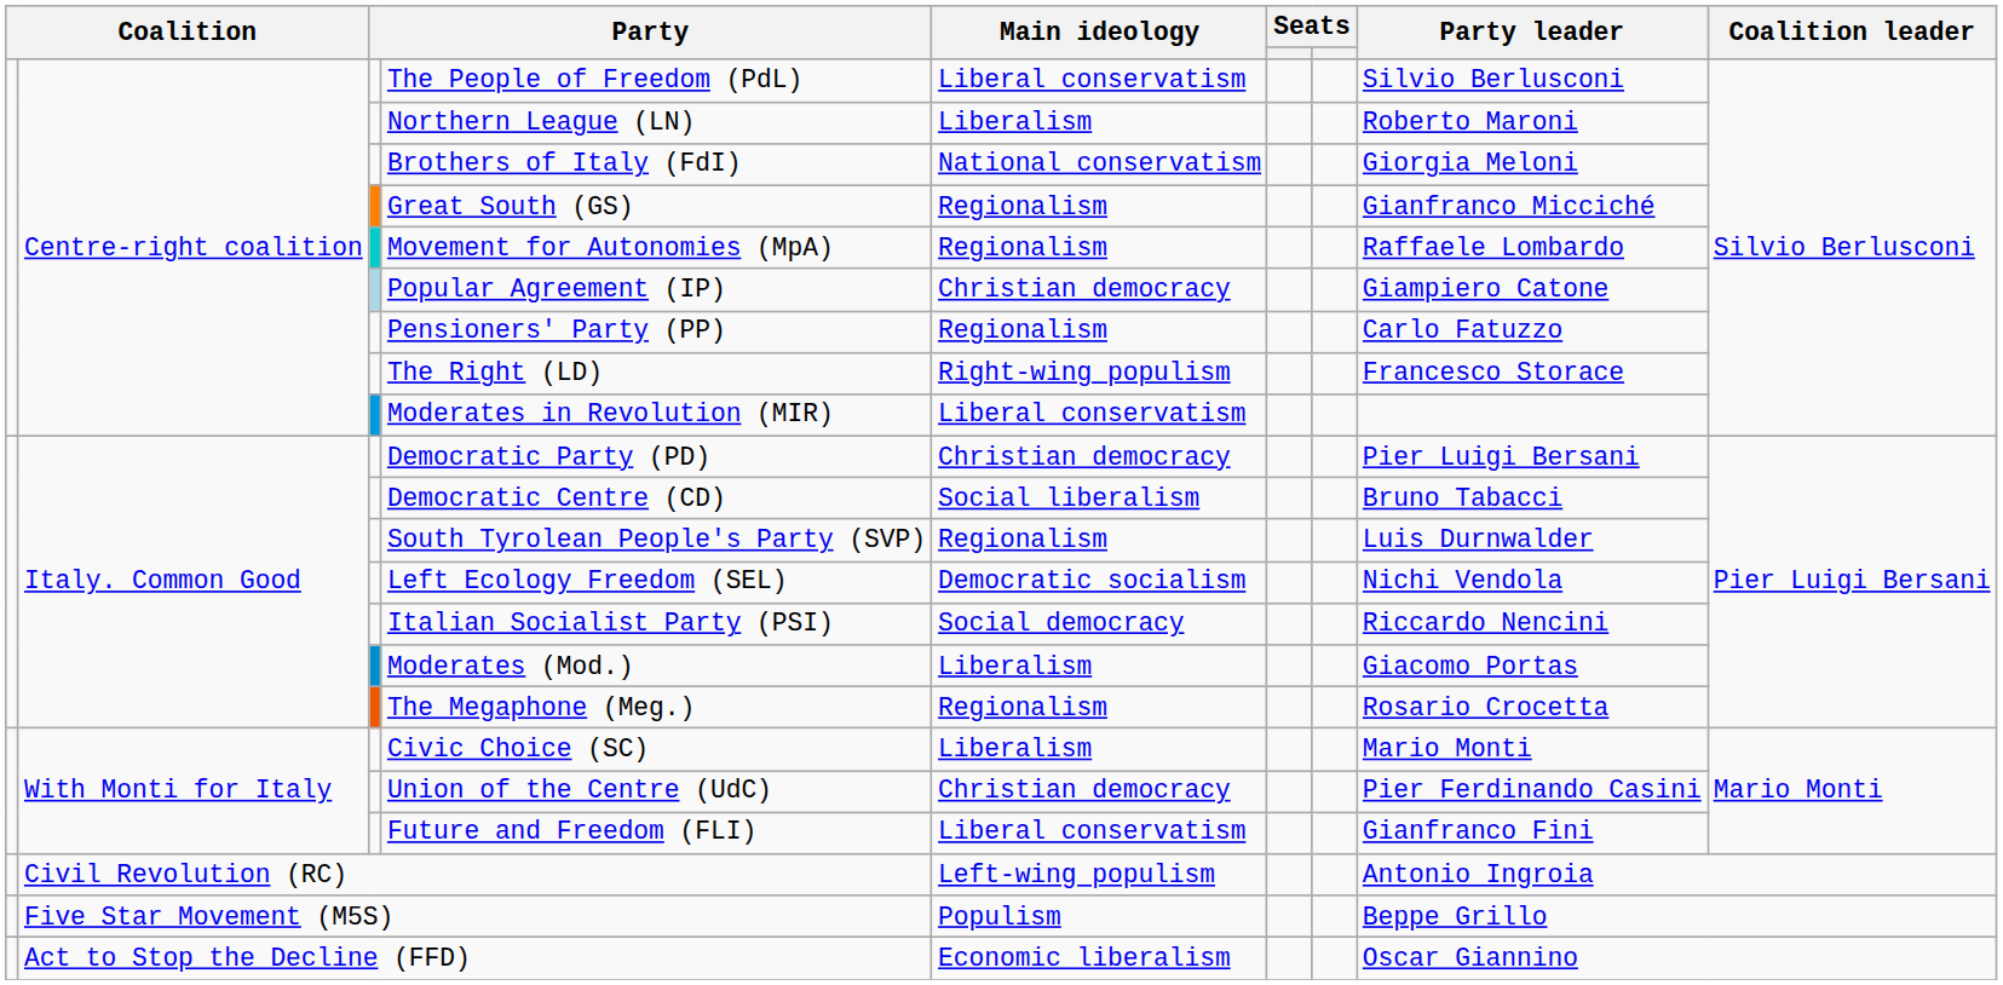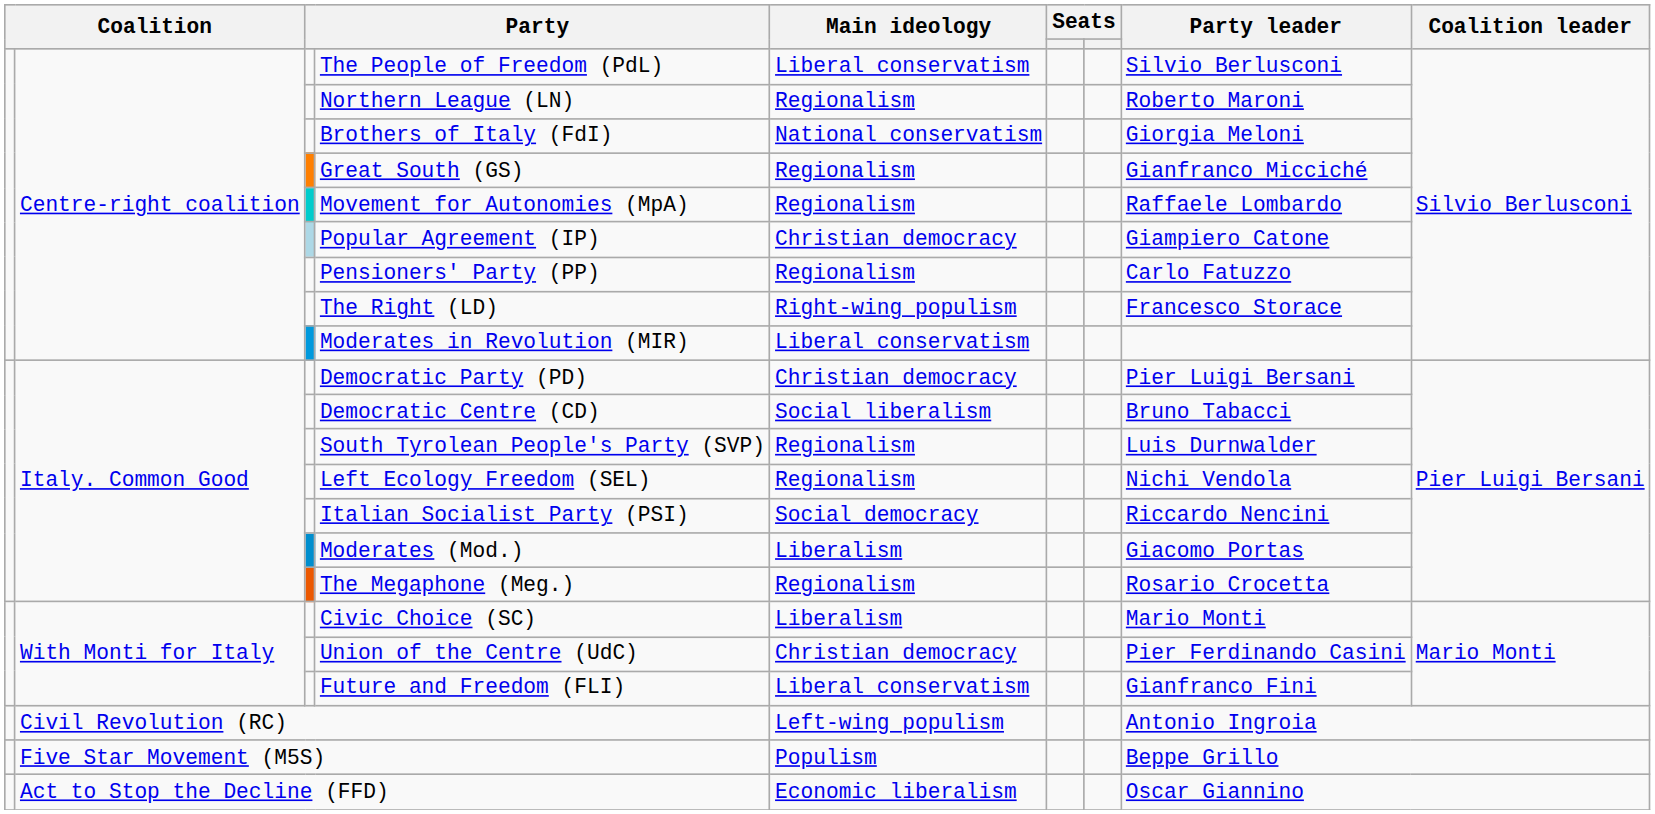Northern League (LN) | Main ideology: Liberalism -> Regionalism
Left Ecology Freedom (SEL) | Main ideology: Democratic socialism -> Regionalism
